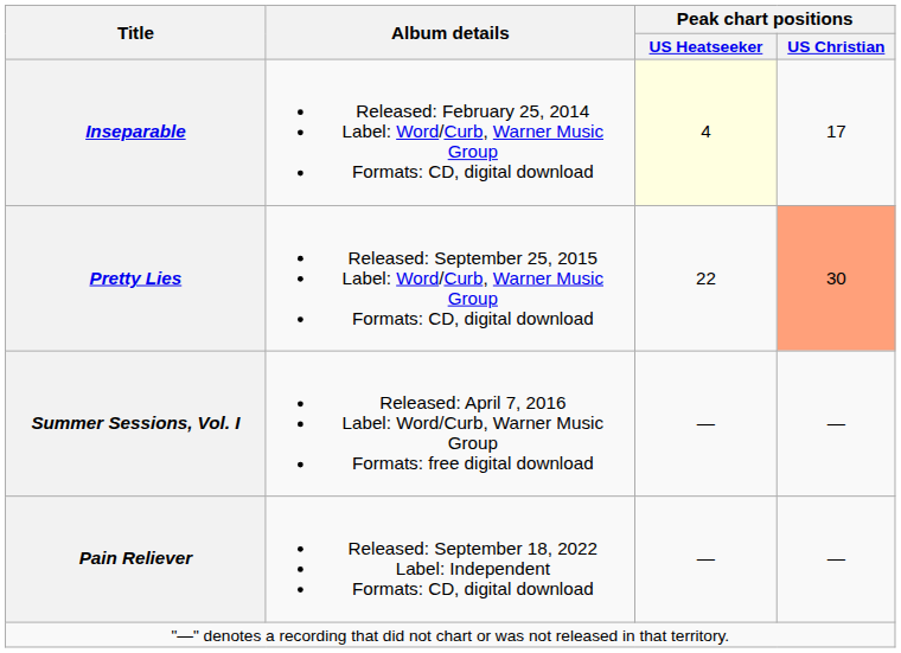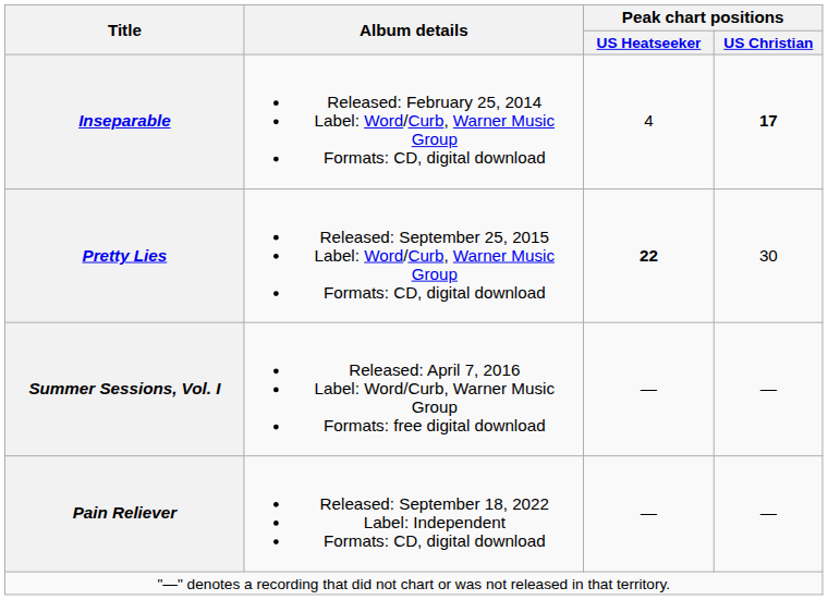Inseparable | Peak chart positions / US Heatseeker: lightyellow background -> no background
Inseparable | Peak chart positions / US Christian: normal -> bold
Pretty Lies | Peak chart positions / US Heatseeker: normal -> bold
Pretty Lies | Peak chart positions / US Christian: lightsalmon background -> no background
